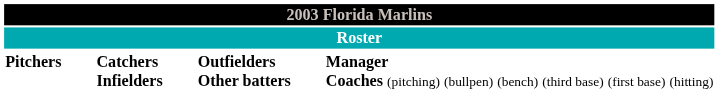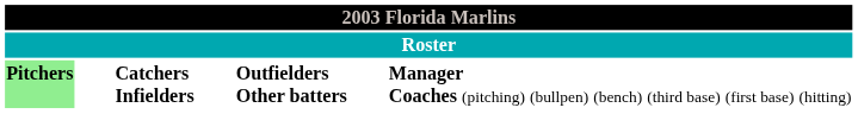Pitchers | column 1: no background -> lightgreen background
